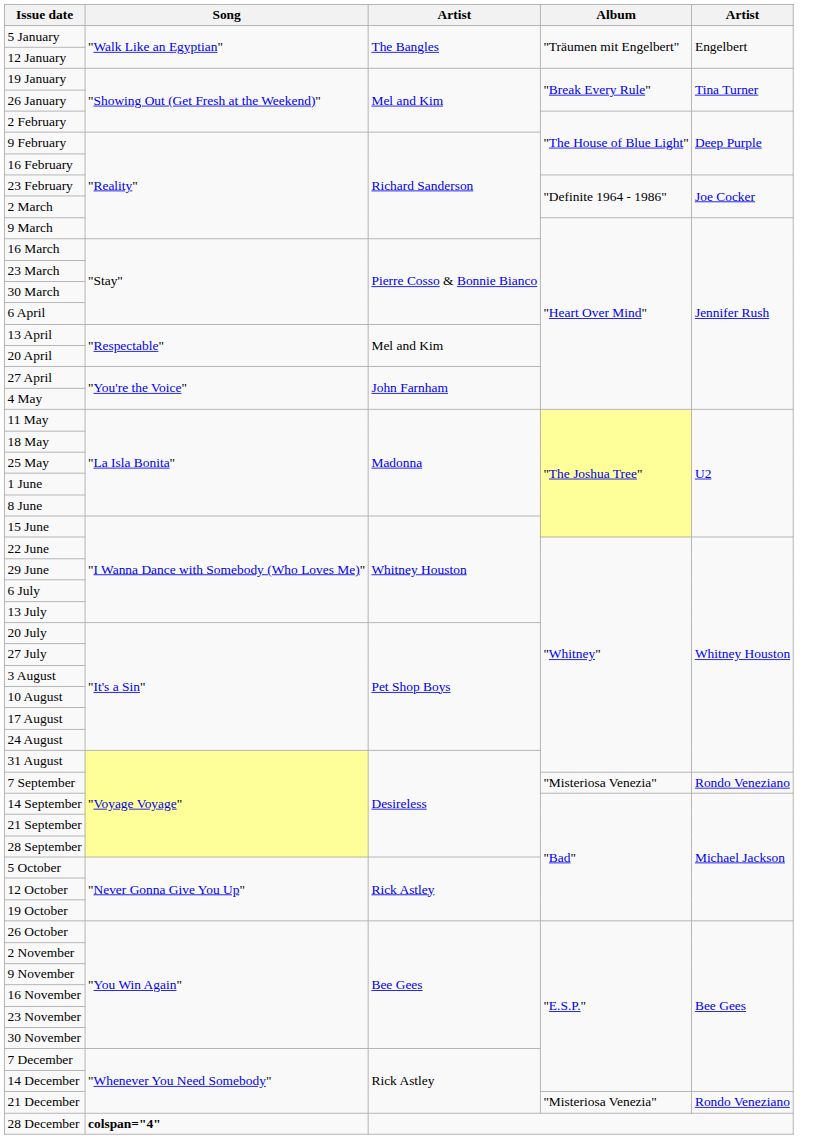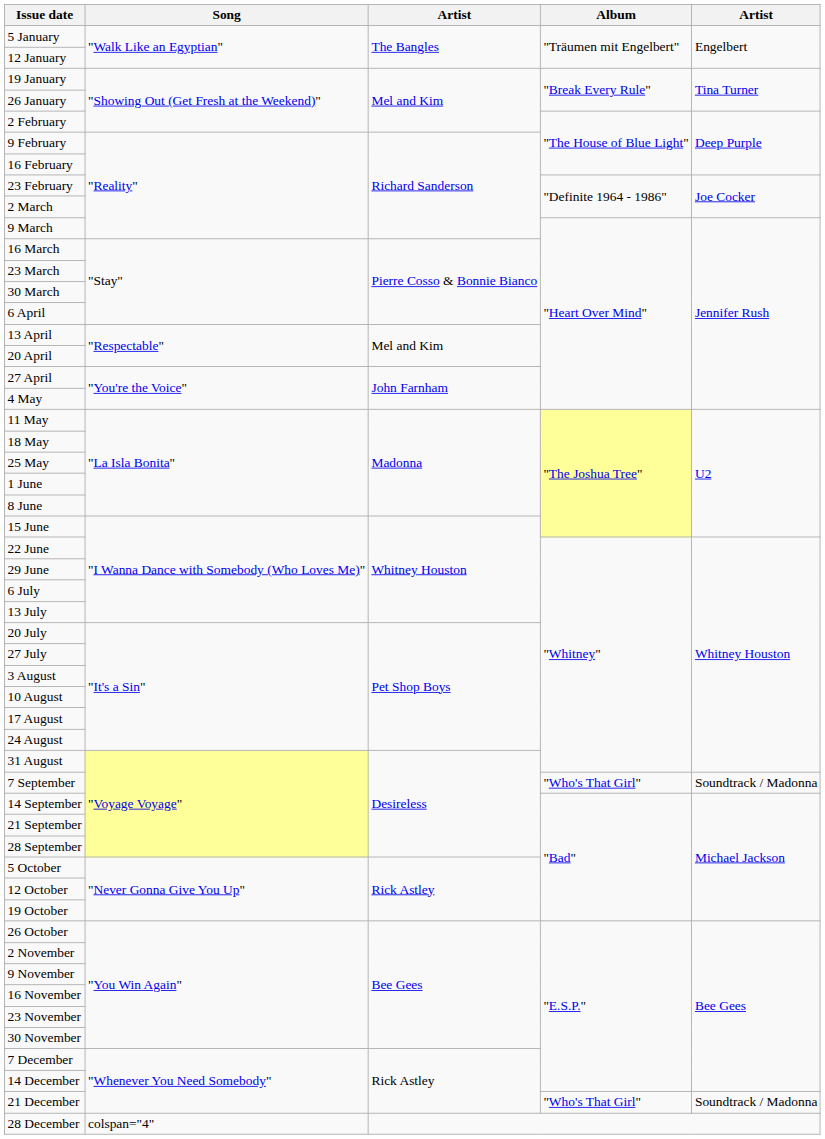7 September | Album: "Misteriosa Venezia" -> "Who's That Girl"
7 September | column 5: Rondo Veneziano -> Soundtrack / Madonna
21 December | Album: "Misteriosa Venezia" -> "Who's That Girl"
21 December | column 5: Rondo Veneziano -> Soundtrack / Madonna
28 December | Song: bold -> normal
